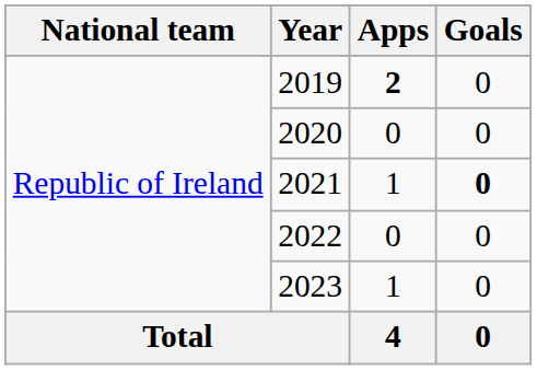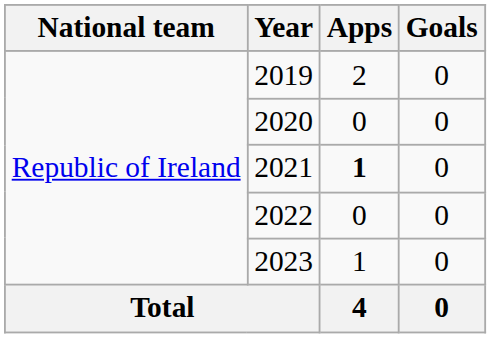2019 | Apps: bold -> normal
2021 | Apps: normal -> bold
2021 | Goals: bold -> normal
